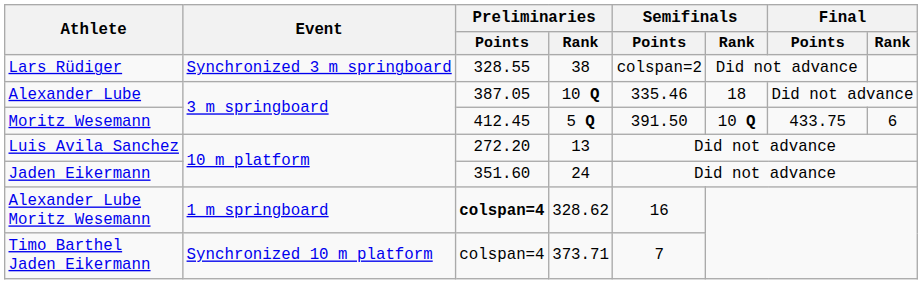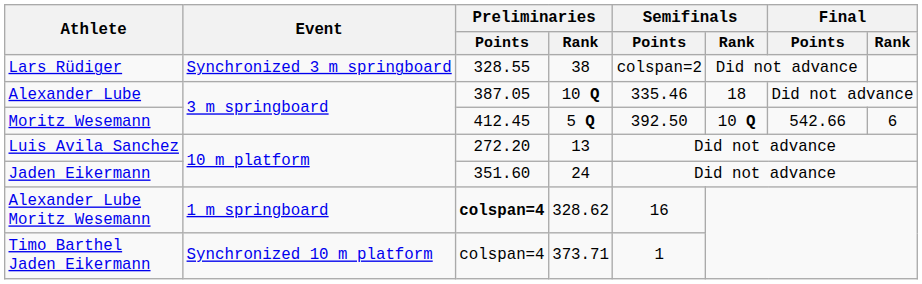Moritz Wesemann | Semifinals / Points: 391.50 -> 392.50
Moritz Wesemann | Final / Points: 433.75 -> 542.66
Timo Barthel Jaden Eikermann | Semifinals / Points: 7 -> 1
